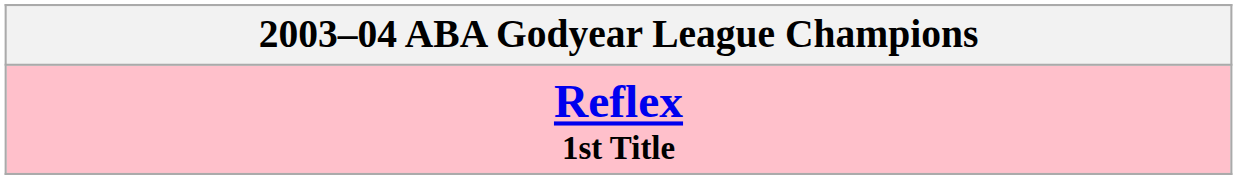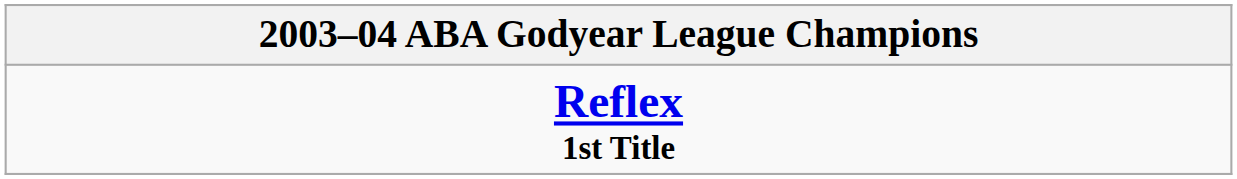row 2 | column 1: pink background -> no background
